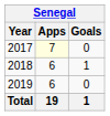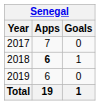2017 | Apps: lightyellow background -> no background
2018 | Apps: normal -> bold
